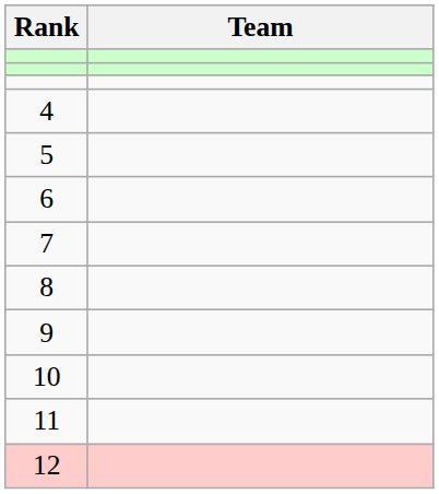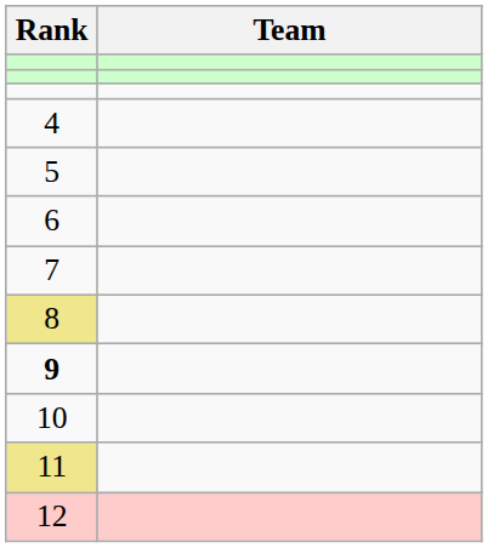row 9 | Rank: no background -> khaki background
row 10 | Rank: normal -> bold
row 12 | Rank: no background -> khaki background
